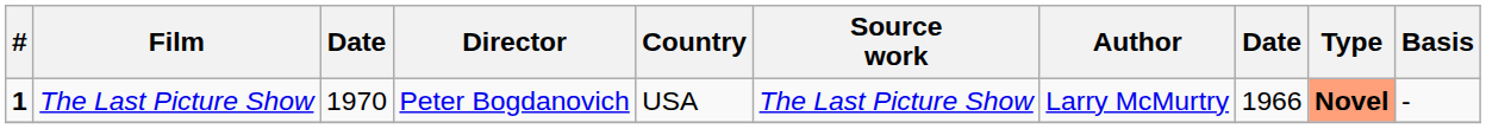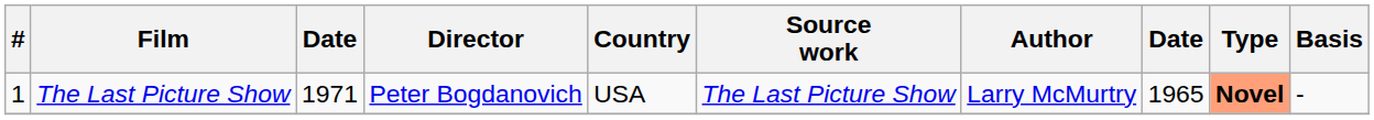row 2 | #: bold -> normal
row 2 | column 3: 1970 -> 1971
row 2 | column 8: 1966 -> 1965
